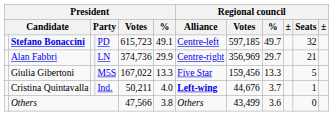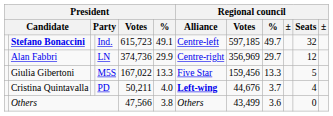Stefano Bonaccini | column 4: PD -> Ind.
Alan Fabbri | Regional council / Seats: 21 -> 12
Cristina Quintavalla | column 4: Ind. -> PD
Cristina Quintavalla | Regional council / Seats: 1 -> 4
